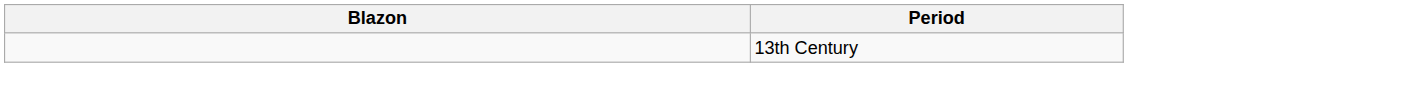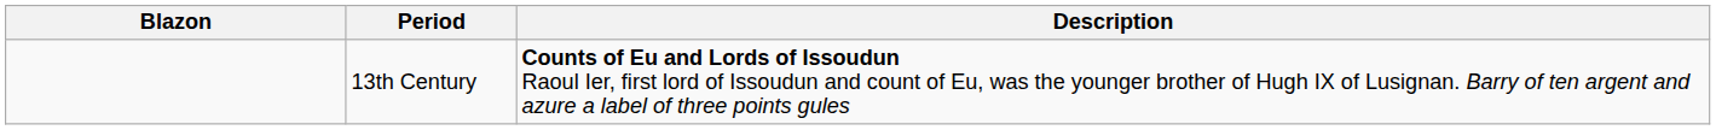+ column: Description | Counts of Eu and Lords of Issoudun Raoul Ier, first lord of Issoudun and count of Eu, was the younger brother of Hugh IX of Lusignan. Barry of ten argent and azure a label of three points gules
